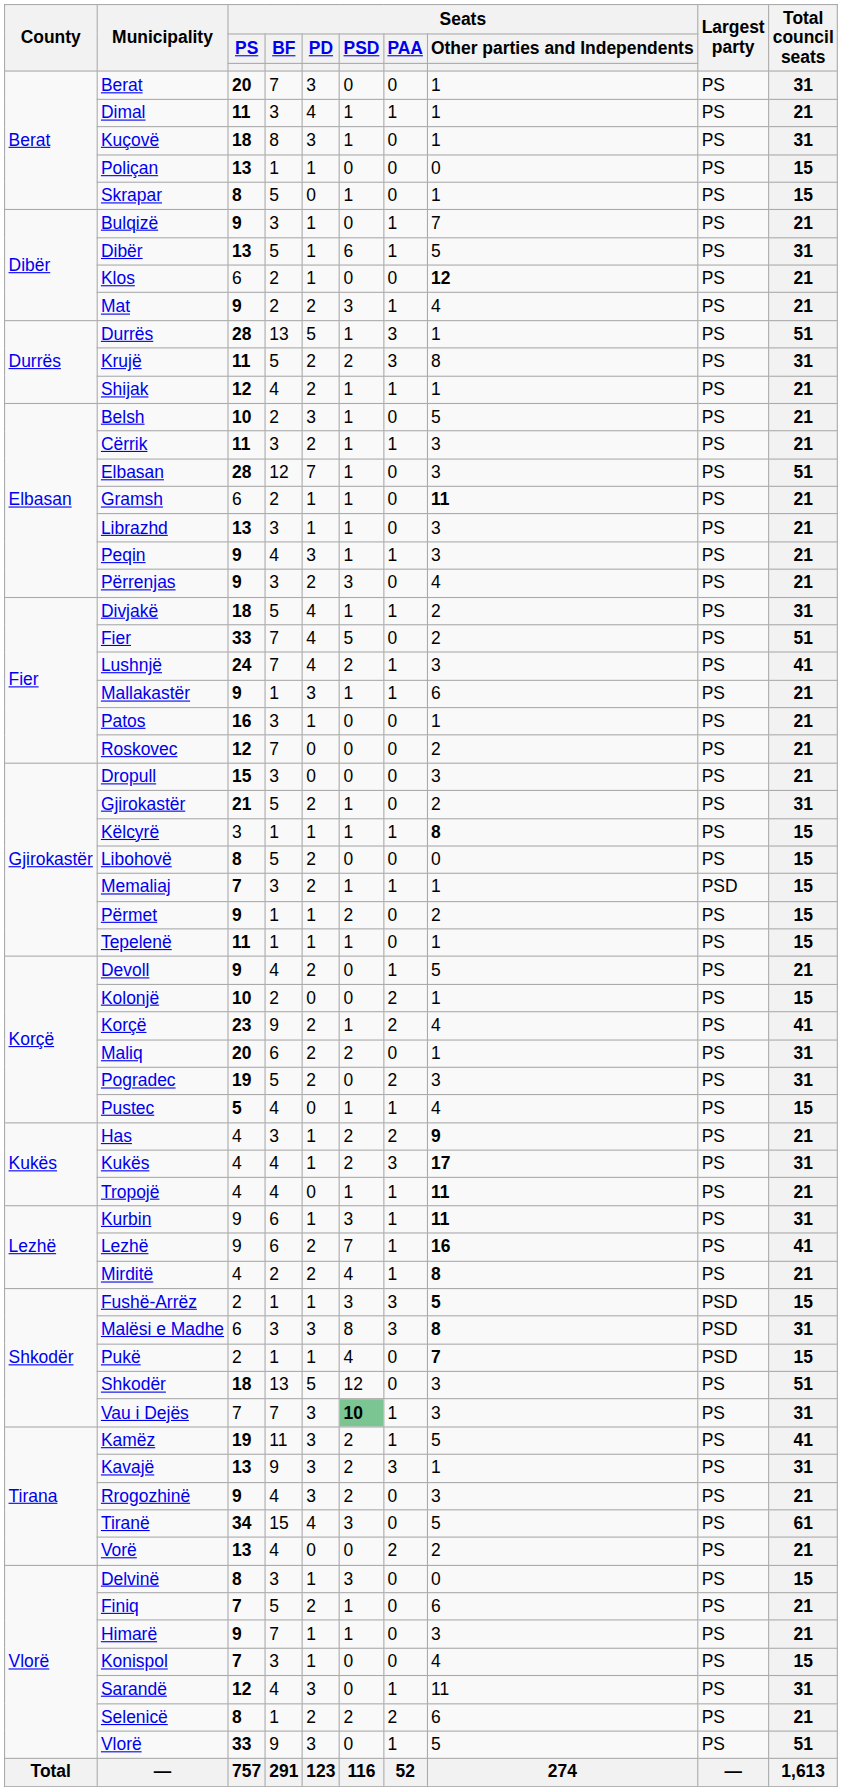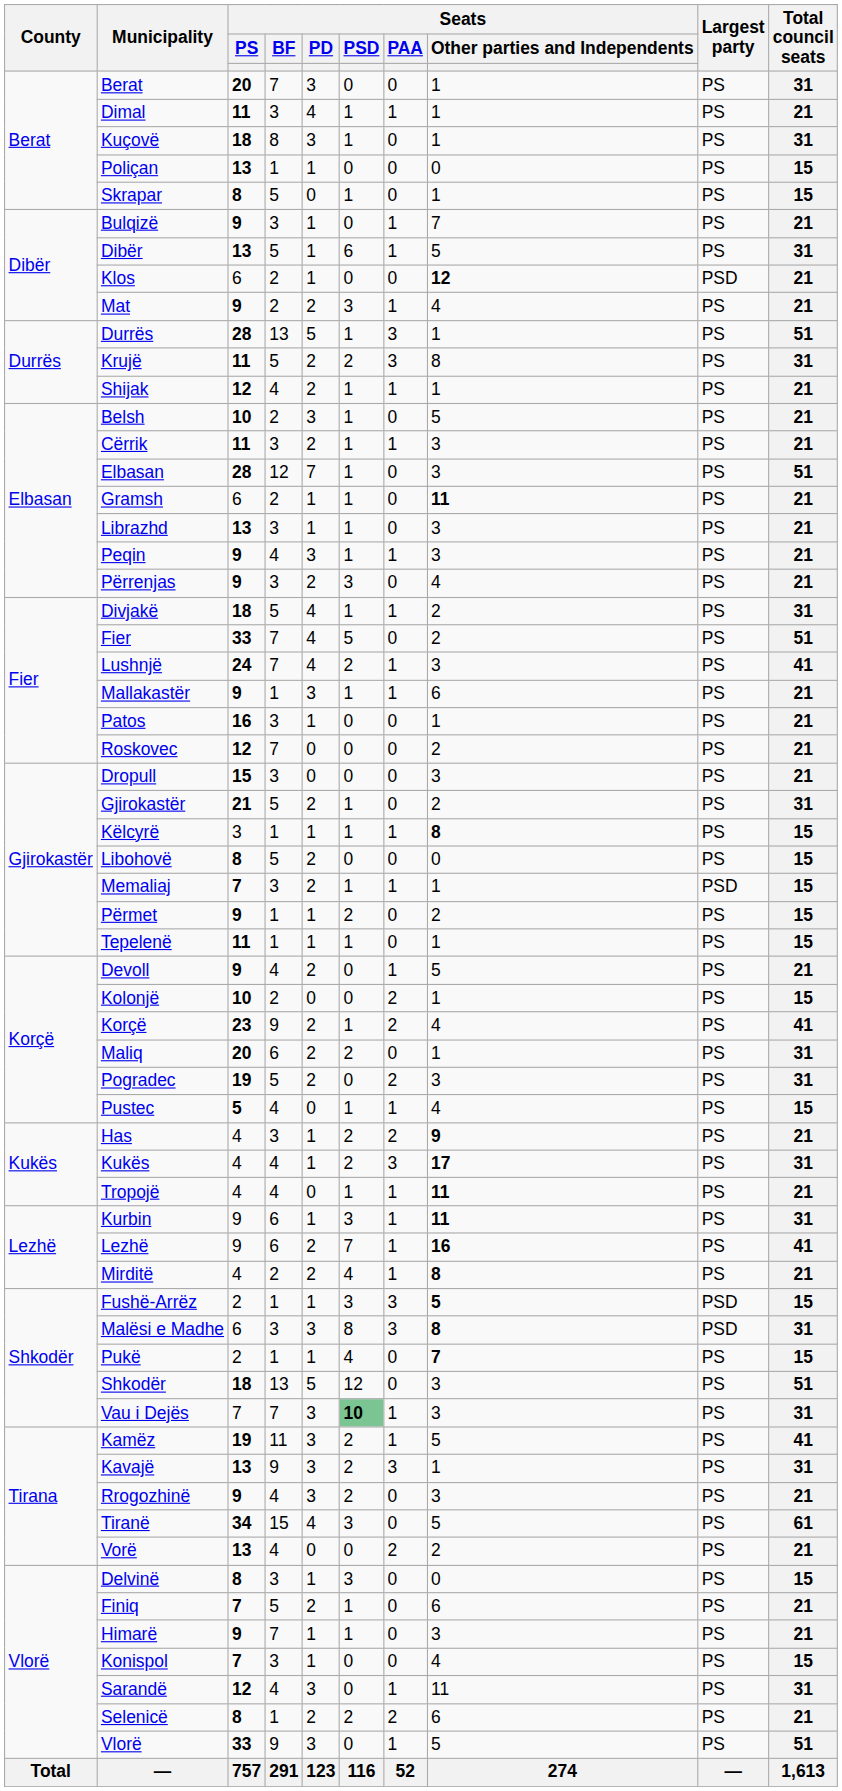Klos | Largest party: PS -> PSD
Pukë | Largest party: PSD -> PS
